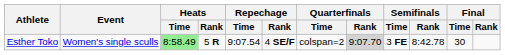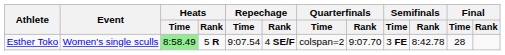Esther Toko | Quarterfinals / Rank: lightgrey background -> no background
Esther Toko | Final / Time: 30 -> 28
